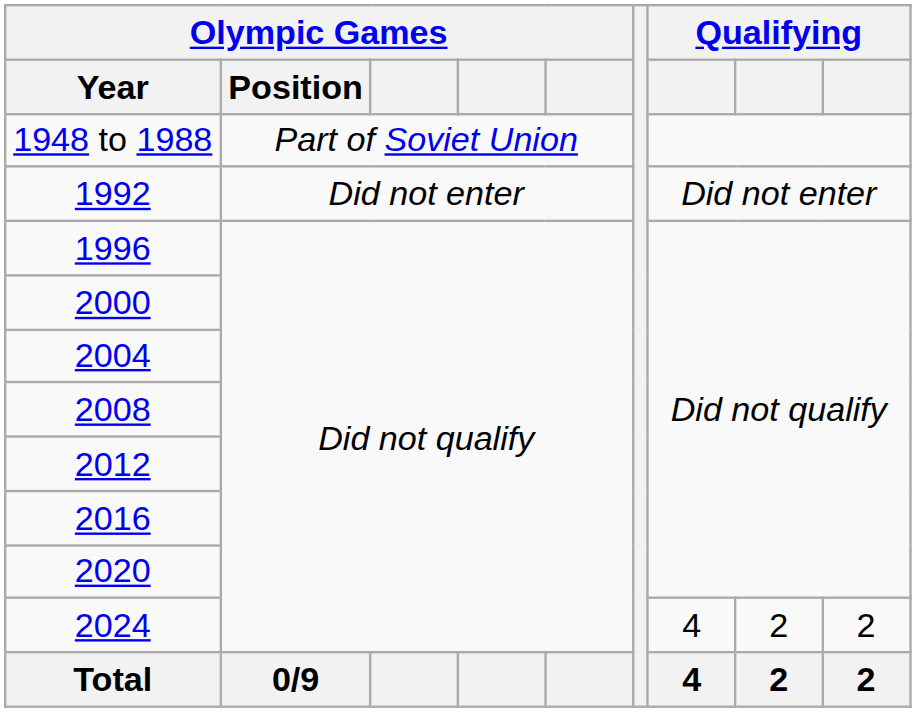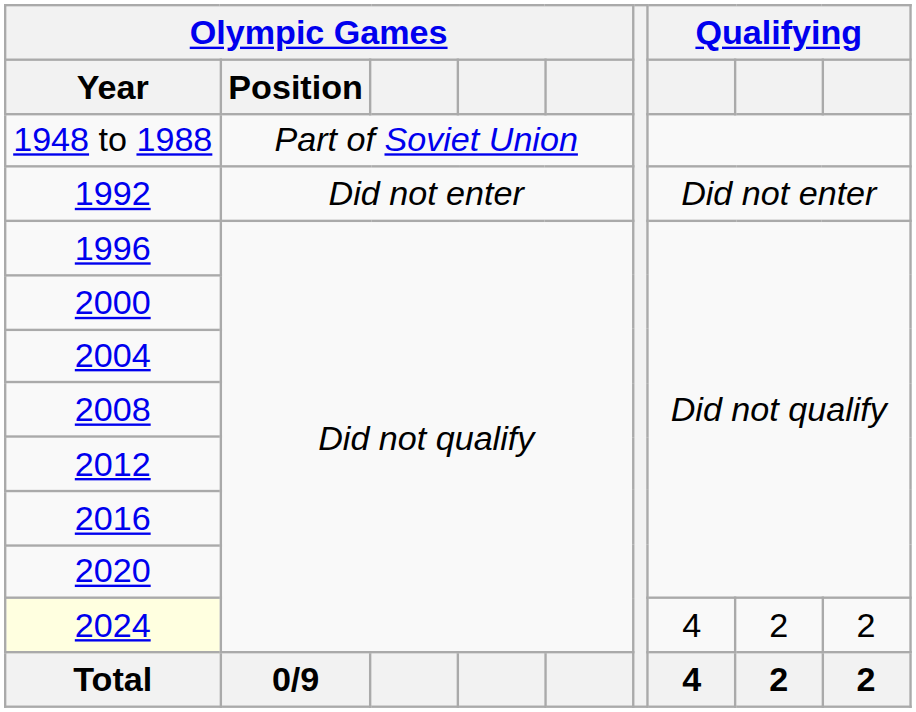2024 | Olympic Games / Year: no background -> lightyellow background
